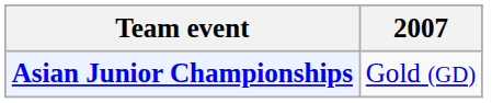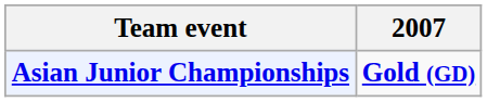Asian Junior Championships | 2007: normal -> bold
